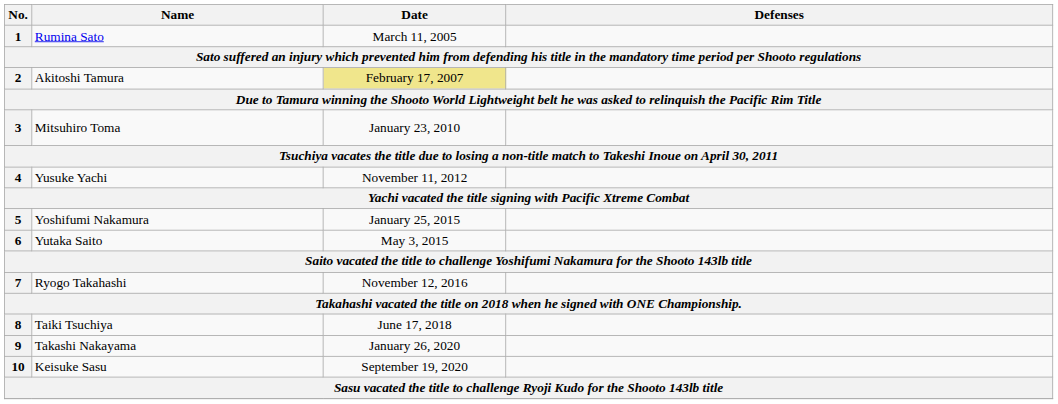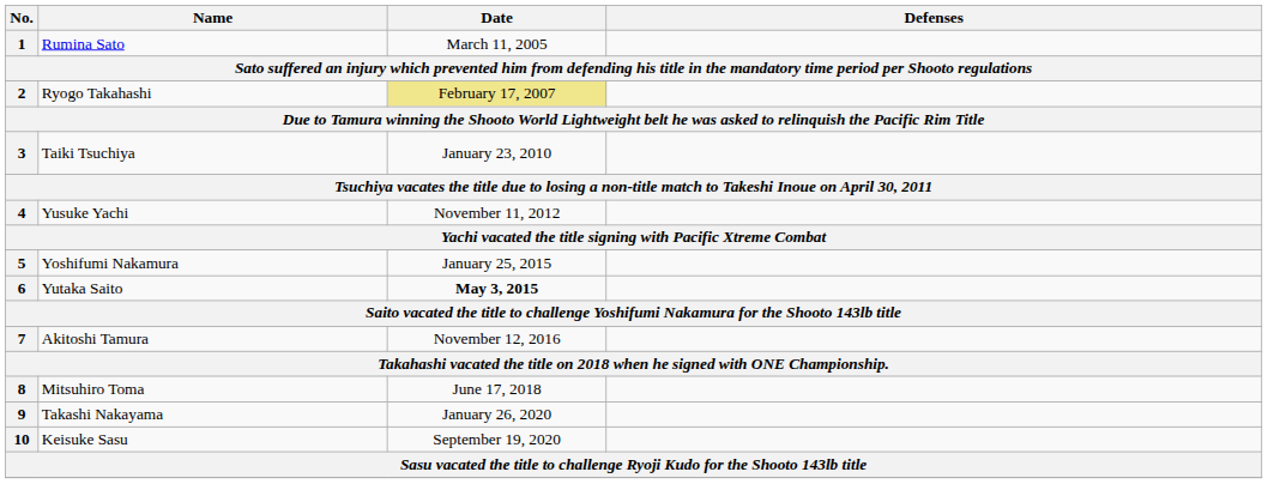2 | Name: Akitoshi Tamura -> Ryogo Takahashi
3 | Name: Mitsuhiro Toma -> Taiki Tsuchiya
6 | Date: normal -> bold
7 | Name: Ryogo Takahashi -> Akitoshi Tamura
8 | Name: Taiki Tsuchiya -> Mitsuhiro Toma
